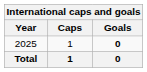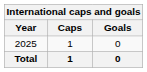2025 | Goals: bold -> normal
